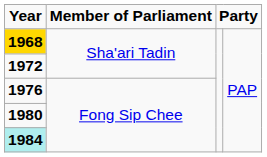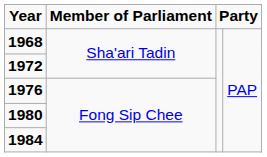1968 | Year: gold background -> no background
1984 | Year: paleturquoise background -> no background
